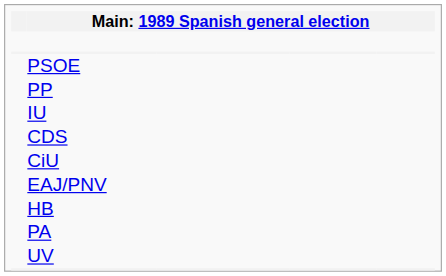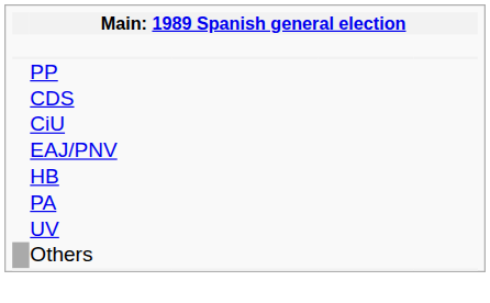- row: PSOE
- row: IU
+ row: Others
